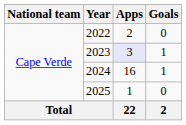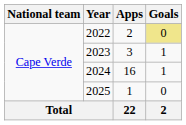2022 | Goals: no background -> khaki background
2023 | Apps: lavender background -> no background
